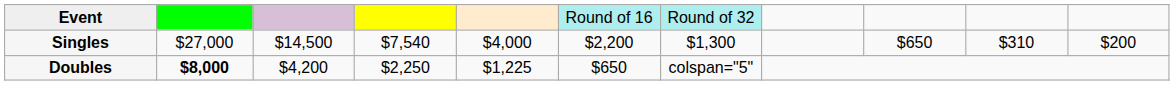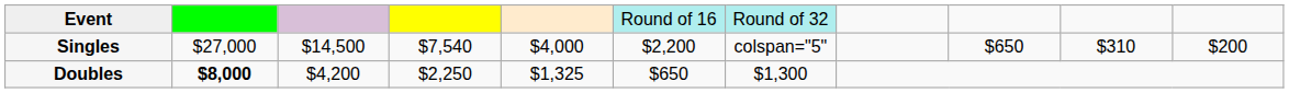Singles | column 7: $1,300 -> colspan="5"
Doubles | column 5: $1,225 -> $1,325
Doubles | column 7: colspan="5" -> $1,300
